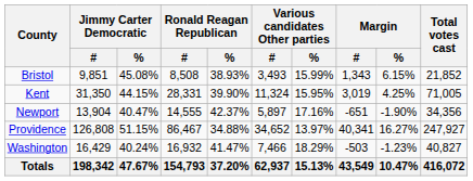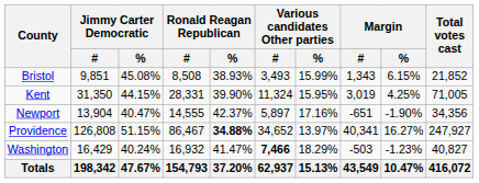Providence | Ronald Reagan Republican / %: normal -> bold
Washington | Various candidates Other parties / #: normal -> bold
